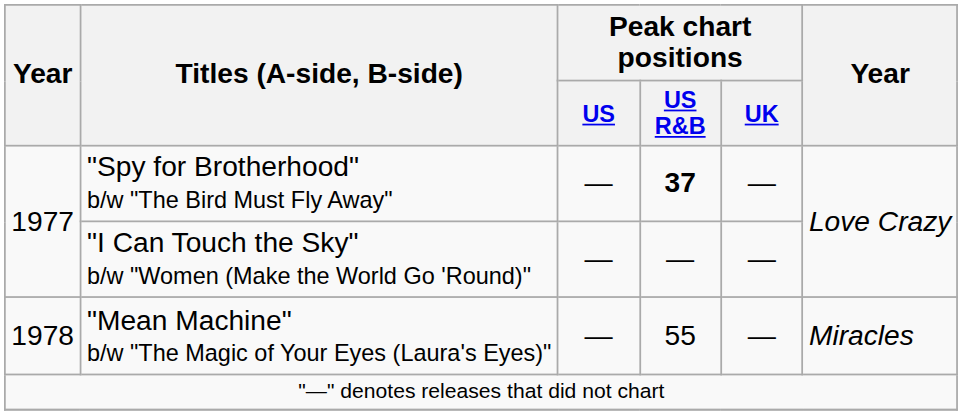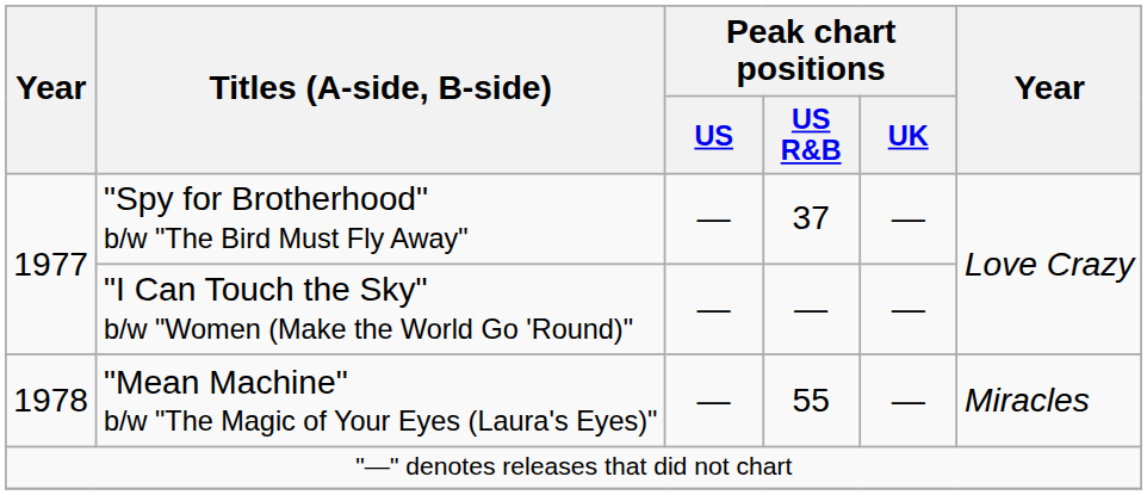"Spy for Brotherhood" b/w "The Bird Must Fly Away" | Peak chart positions / US R&B: bold -> normal
